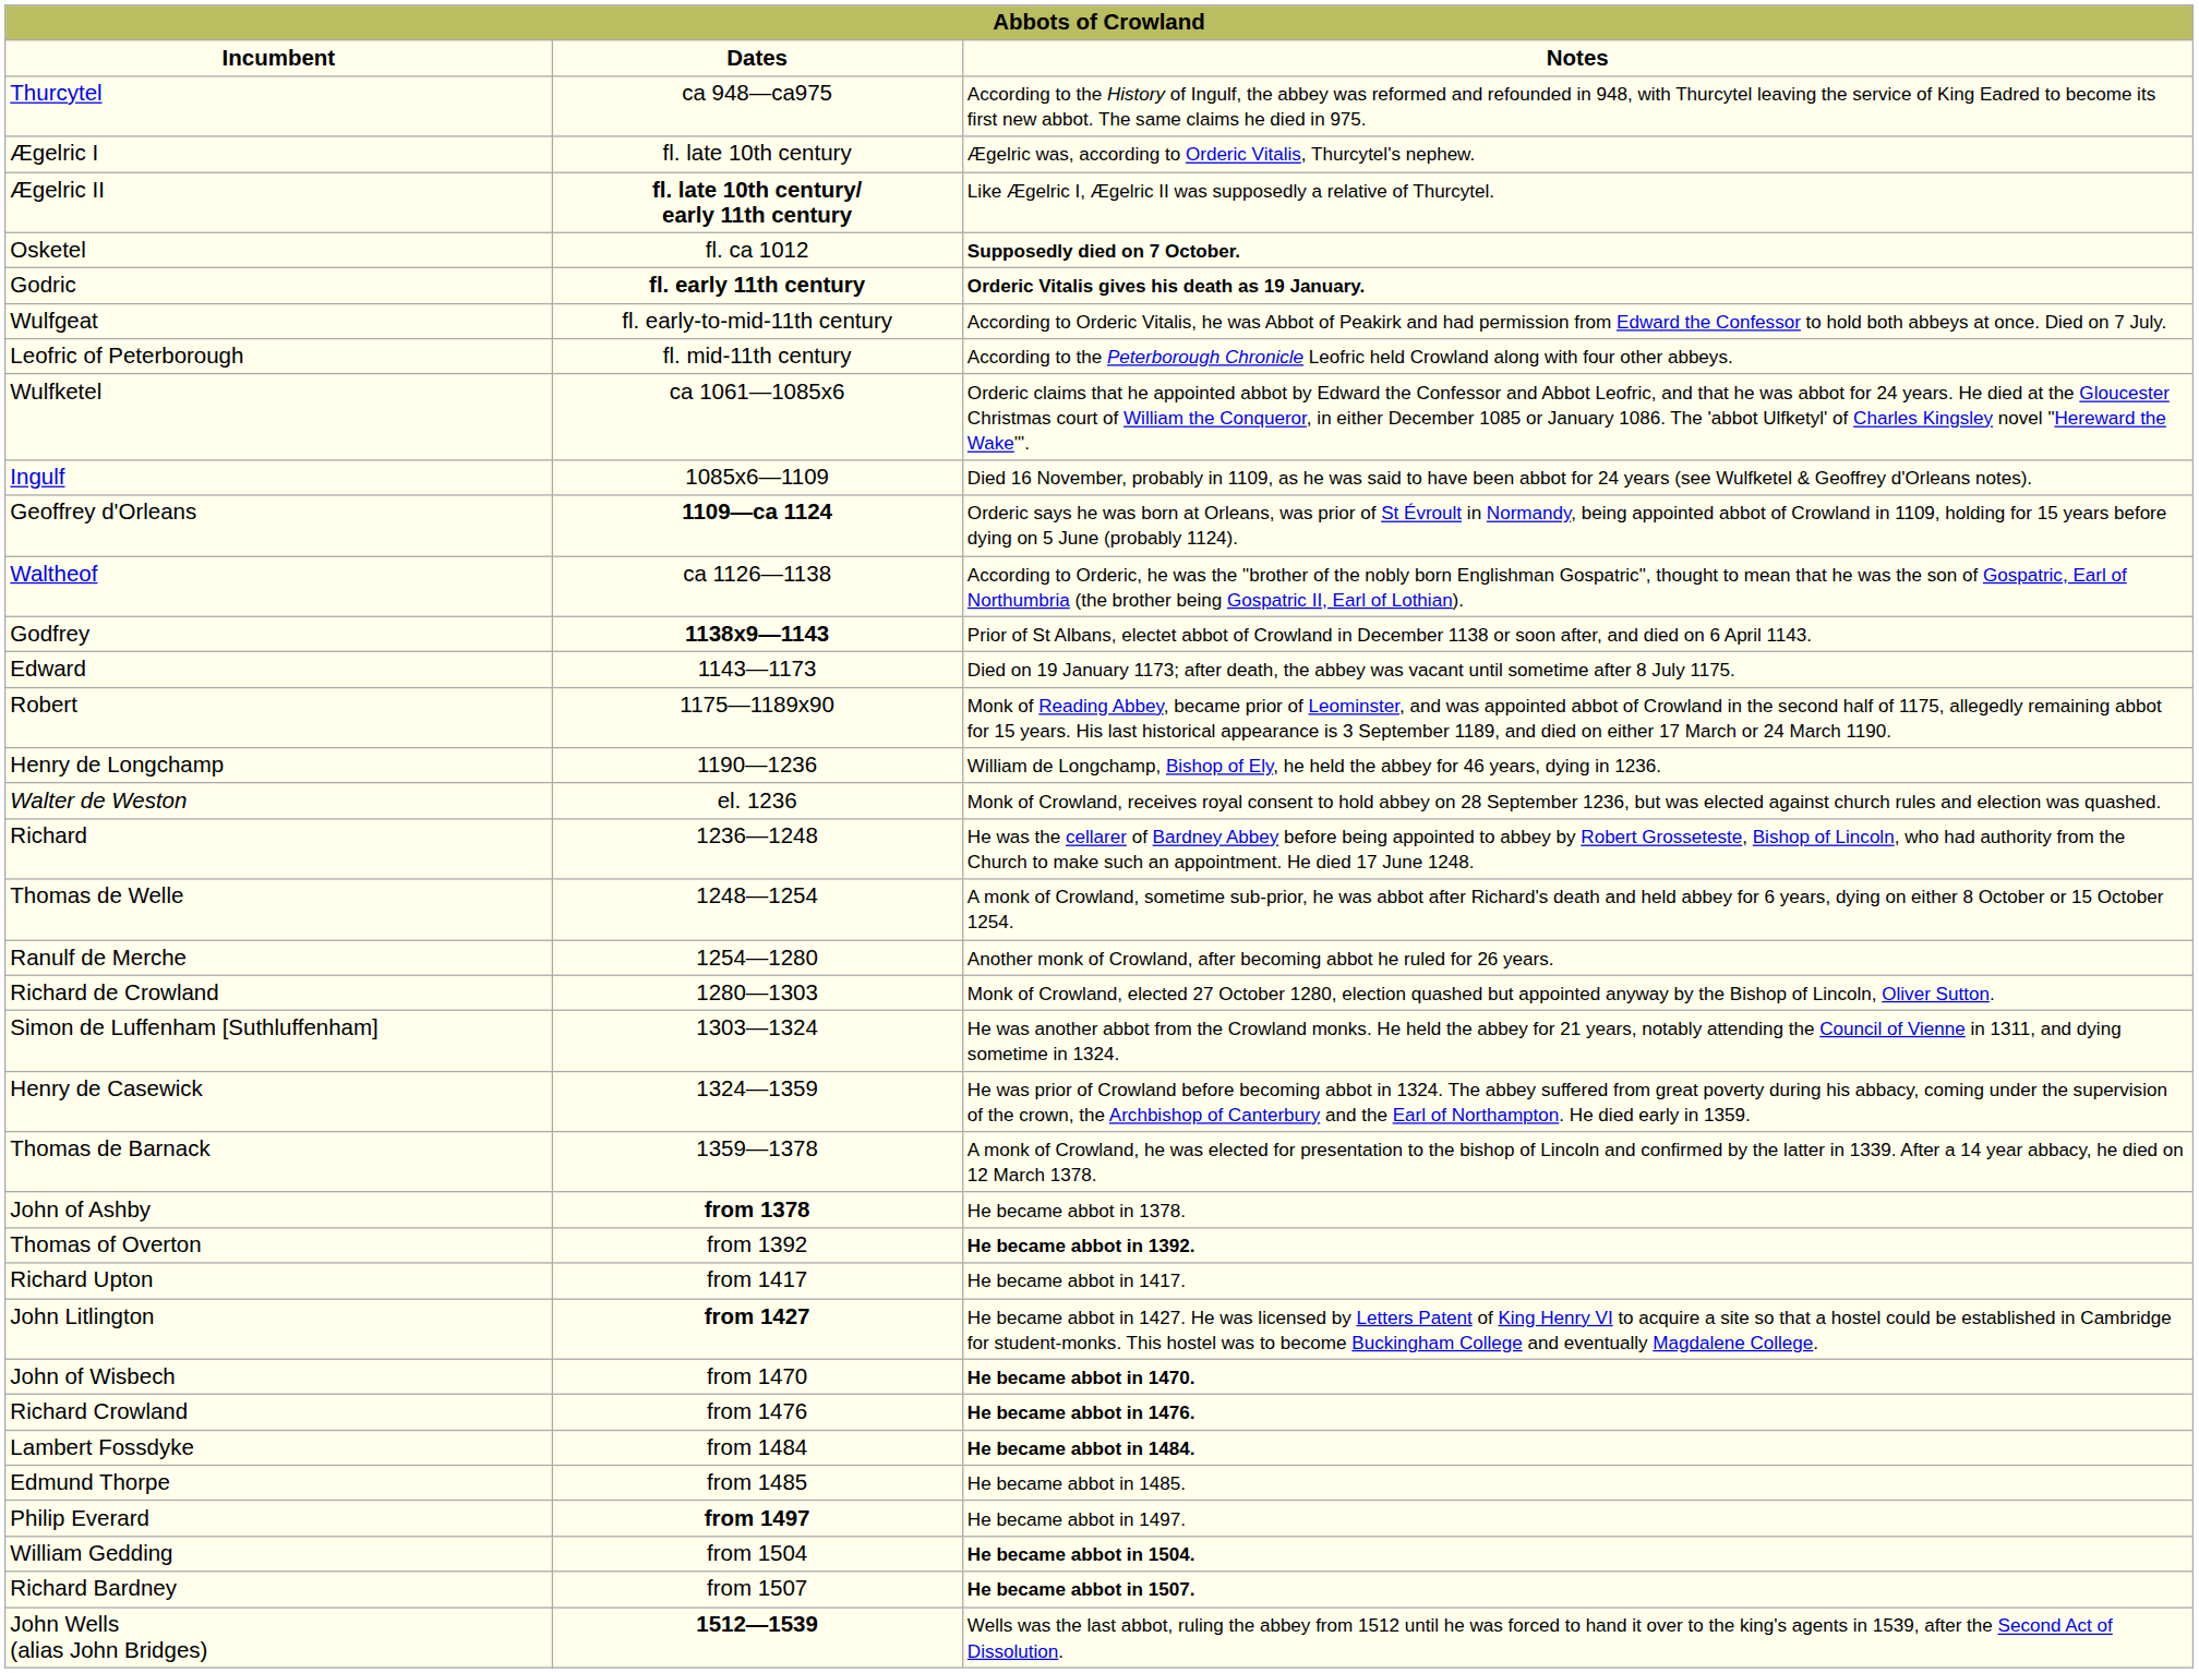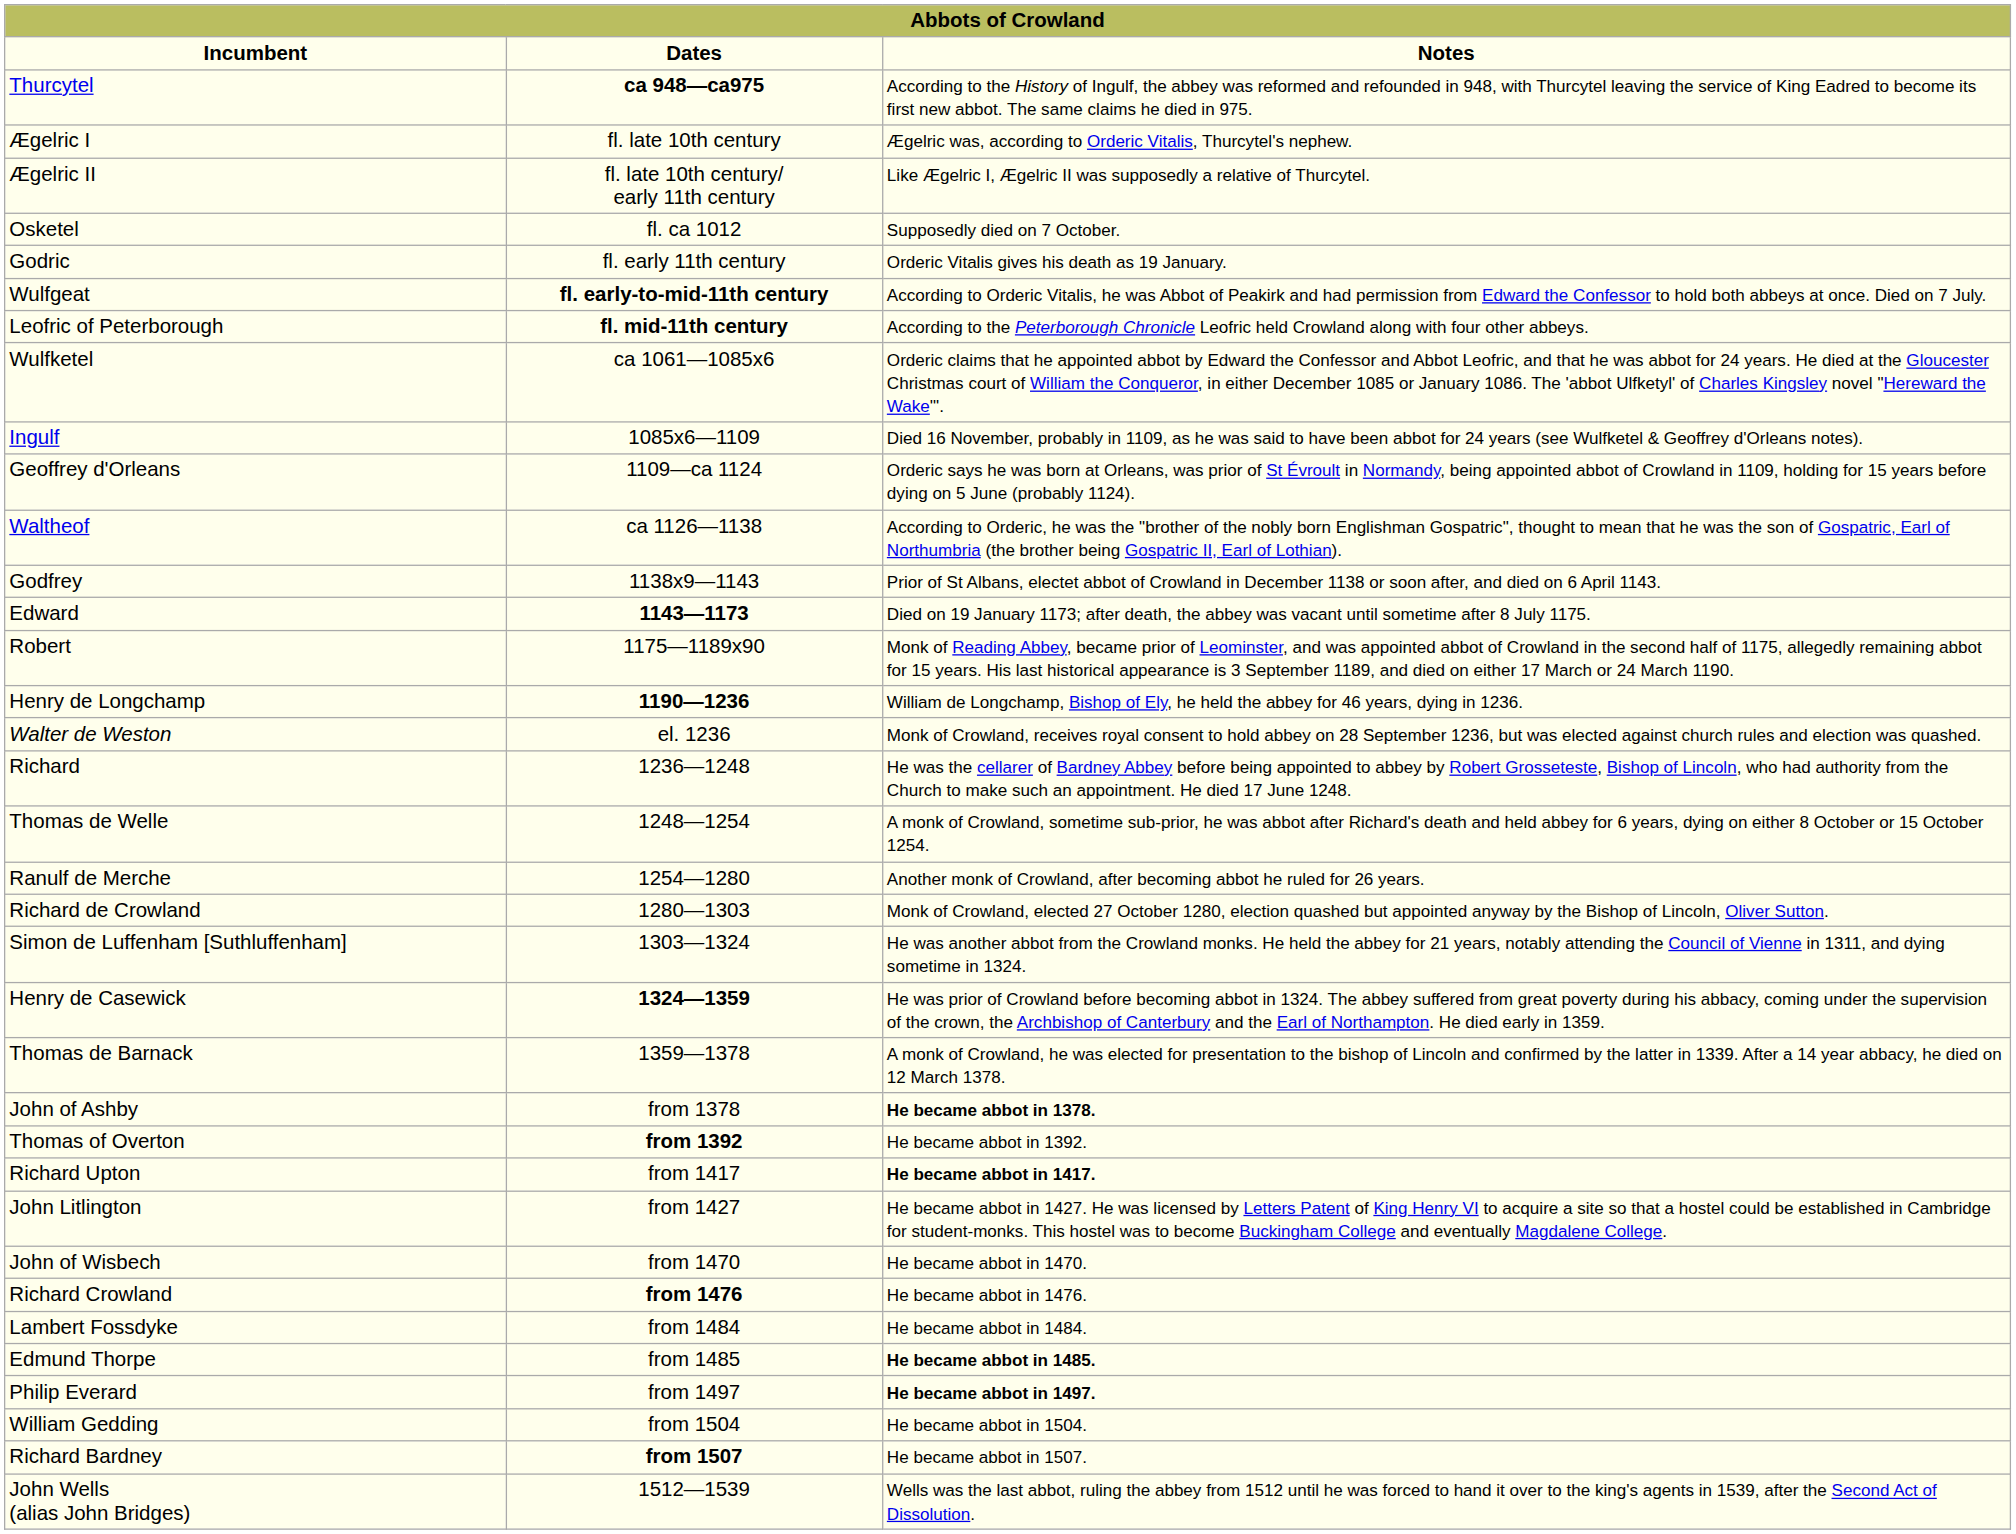Thurcytel | Dates: normal -> bold
Ægelric II | Dates: bold -> normal
Osketel | Notes: bold -> normal
Godric | Dates: bold -> normal
Godric | Notes: bold -> normal
Wulfgeat | Dates: normal -> bold
Leofric of Peterborough | Dates: normal -> bold
Geoffrey d'Orleans | Dates: bold -> normal
Godfrey | Dates: bold -> normal
Edward | Dates: normal -> bold
Henry de Longchamp | Dates: normal -> bold
Henry de Casewick | Dates: normal -> bold
John of Ashby | Dates: bold -> normal
John of Ashby | Notes: normal -> bold
Thomas of Overton | Dates: normal -> bold
Thomas of Overton | Notes: bold -> normal
Richard Upton | Notes: normal -> bold
John Litlington | Dates: bold -> normal
John of Wisbech | Notes: bold -> normal
Richard Crowland | Dates: normal -> bold
Richard Crowland | Notes: bold -> normal
Lambert Fossdyke | Notes: bold -> normal
Edmund Thorpe | Notes: normal -> bold
Philip Everard | Dates: bold -> normal
Philip Everard | Notes: normal -> bold
William Gedding | Notes: bold -> normal
Richard Bardney | Dates: normal -> bold
Richard Bardney | Notes: bold -> normal
John Wells (alias John Bridges) | Dates: bold -> normal
